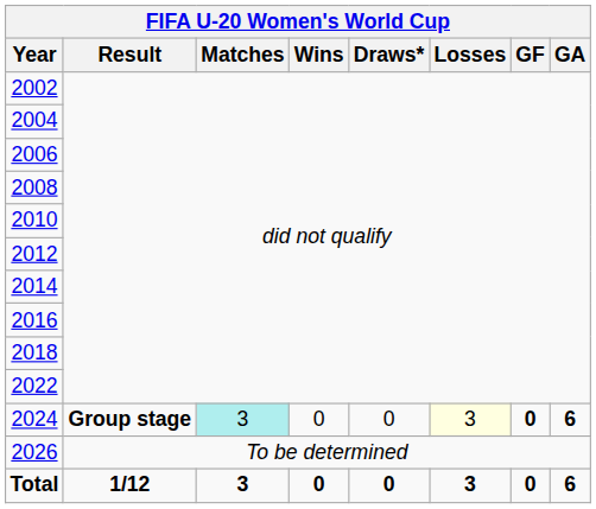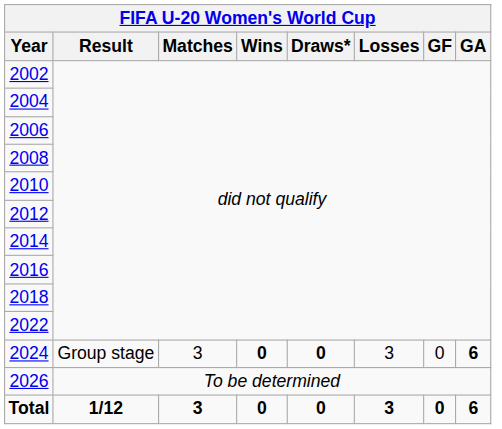2024 | Result: bold -> normal
2024 | Matches: paleturquoise background -> no background
2024 | Wins: normal -> bold
2024 | Draws*: normal -> bold
2024 | Losses: lightyellow background -> no background
2024 | GF: bold -> normal
